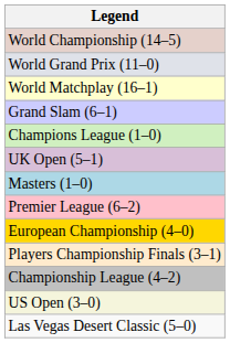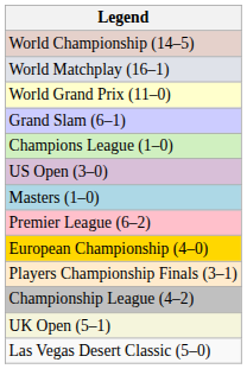row 3 | column 1: World Grand Prix (11–0) -> World Matchplay (16–1)
row 4 | column 1: World Matchplay (16–1) -> World Grand Prix (11–0)
row 7 | column 1: UK Open (5–1) -> US Open (3–0)
row 13 | column 1: US Open (3–0) -> UK Open (5–1)
